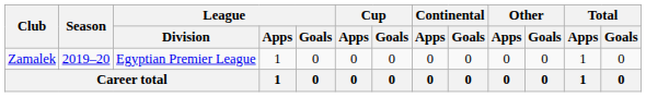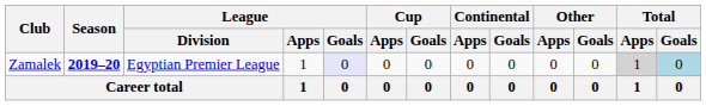Zamalek | Season: normal -> bold
Zamalek | League / Goals: no background -> lavender background
Zamalek | Total / Apps: no background -> lightgrey background
Zamalek | Total / Goals: no background -> lightblue background
